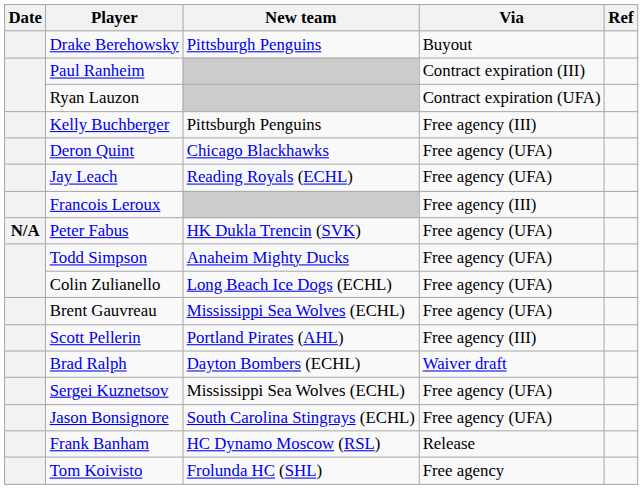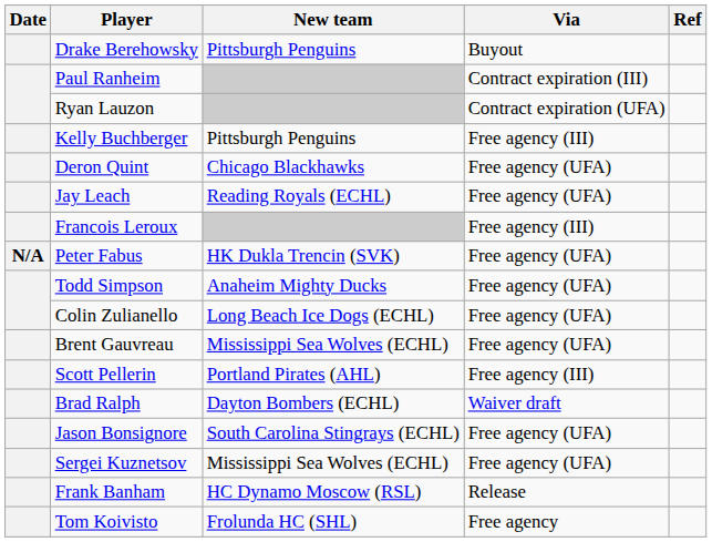rows swapped: Sergei Kuznetsov <-> Jason Bonsignore
